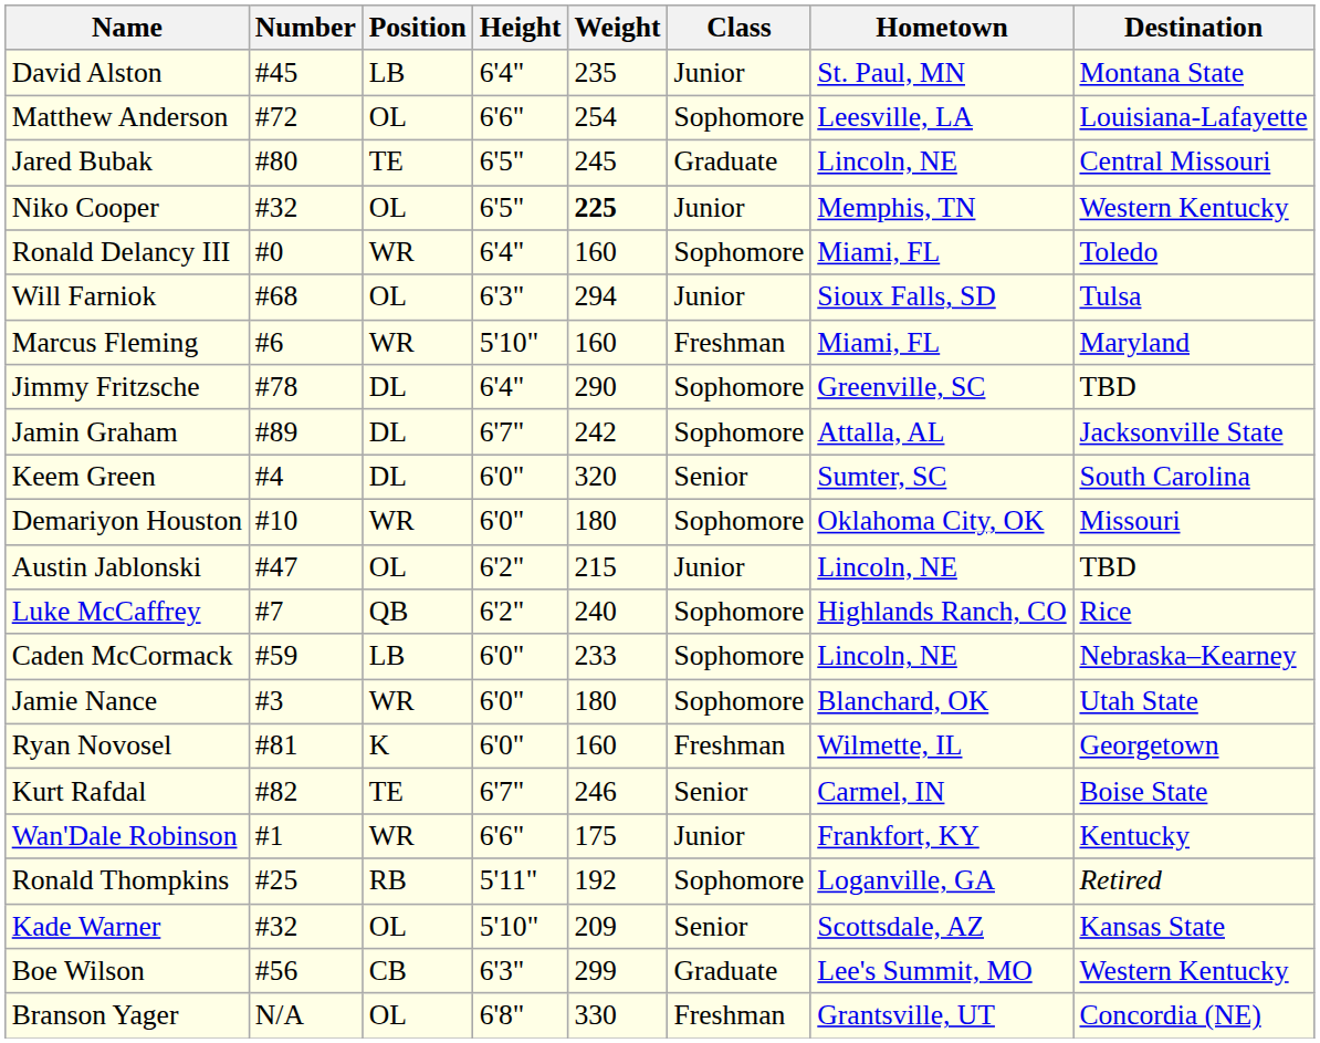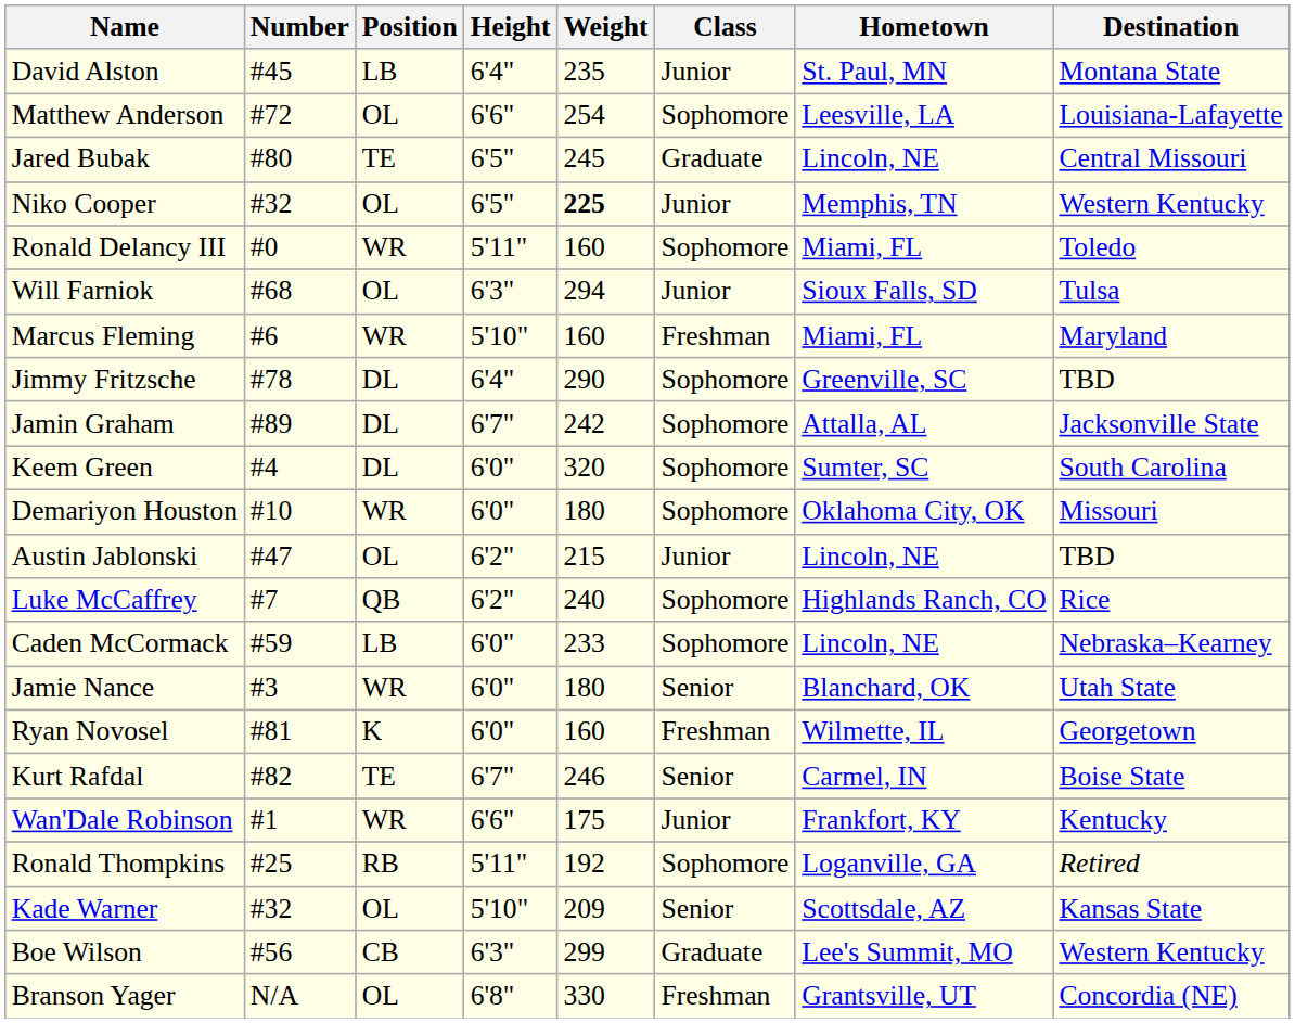Ronald Delancy III | Height: 6'4" -> 5'11"
Keem Green | Class: Senior -> Sophomore
Jamie Nance | Class: Sophomore -> Senior
